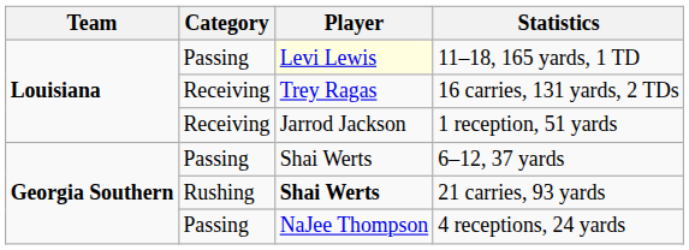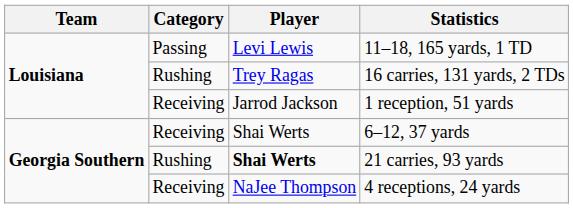11–18, 165 yards, 1 TD | Player: lightyellow background -> no background
16 carries, 131 yards, 2 TDs | Category: Receiving -> Rushing
6–12, 37 yards | Category: Passing -> Receiving
4 receptions, 24 yards | Category: Passing -> Receiving
